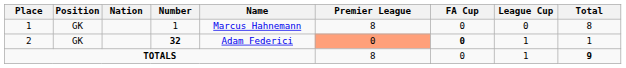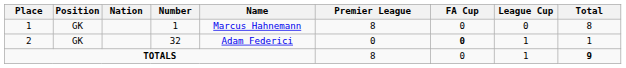2 | Number: bold -> normal
2 | Premier League: lightsalmon background -> no background
